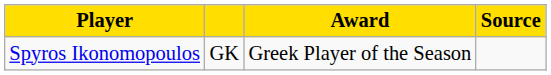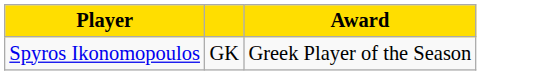- column: Source
